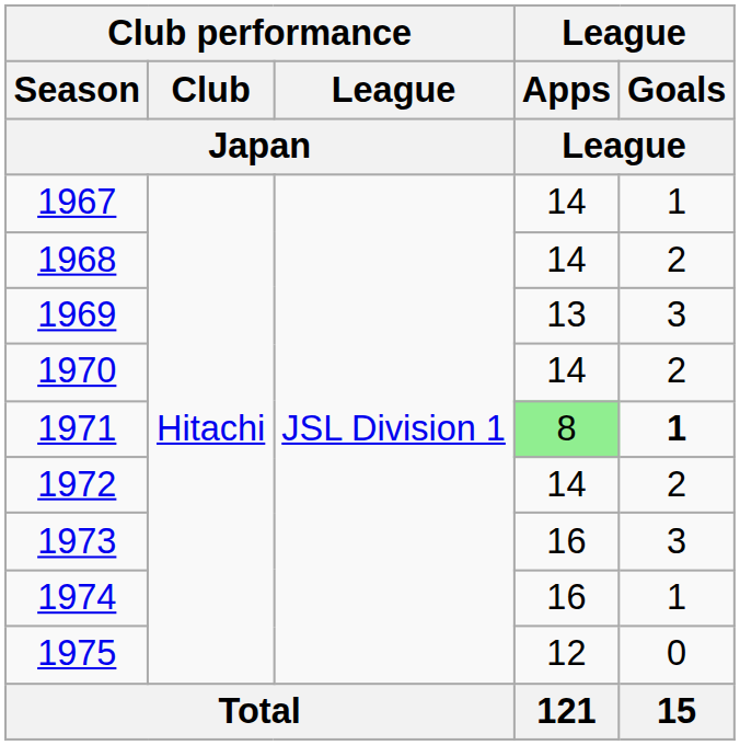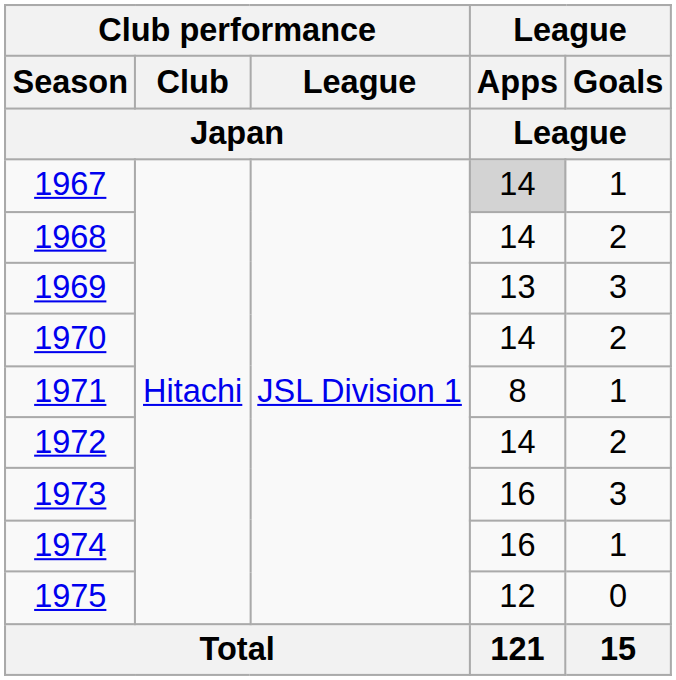1967 | League / Apps / League: no background -> lightgrey background
1971 | League / Apps / League: lightgreen background -> no background
1971 | League / Goals / League: bold -> normal
